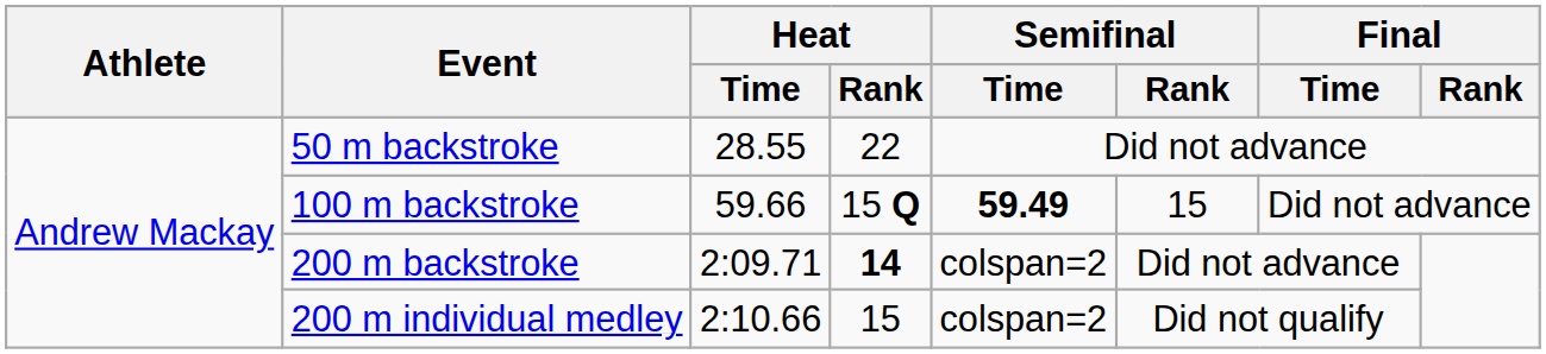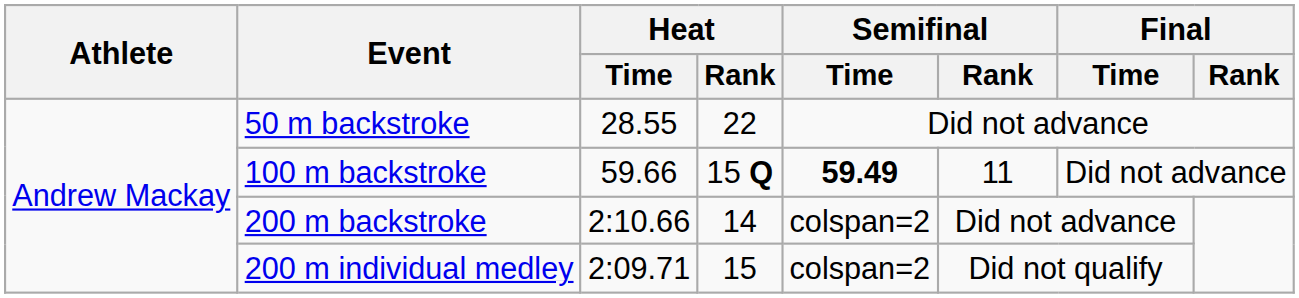100 m backstroke | Semifinal / Rank: 15 -> 11
200 m backstroke | Heat / Time: 2:09.71 -> 2:10.66
200 m backstroke | Heat / Rank: bold -> normal
200 m individual medley | Heat / Time: 2:10.66 -> 2:09.71
